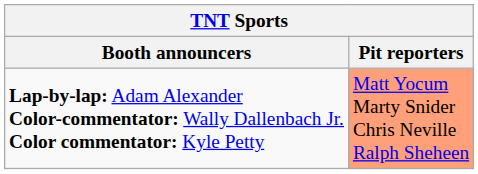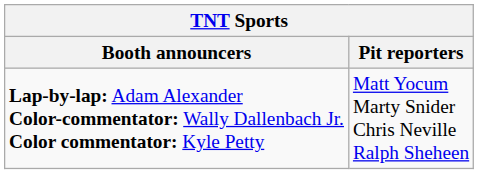row 3 | Pit reporters: lightsalmon background -> no background
